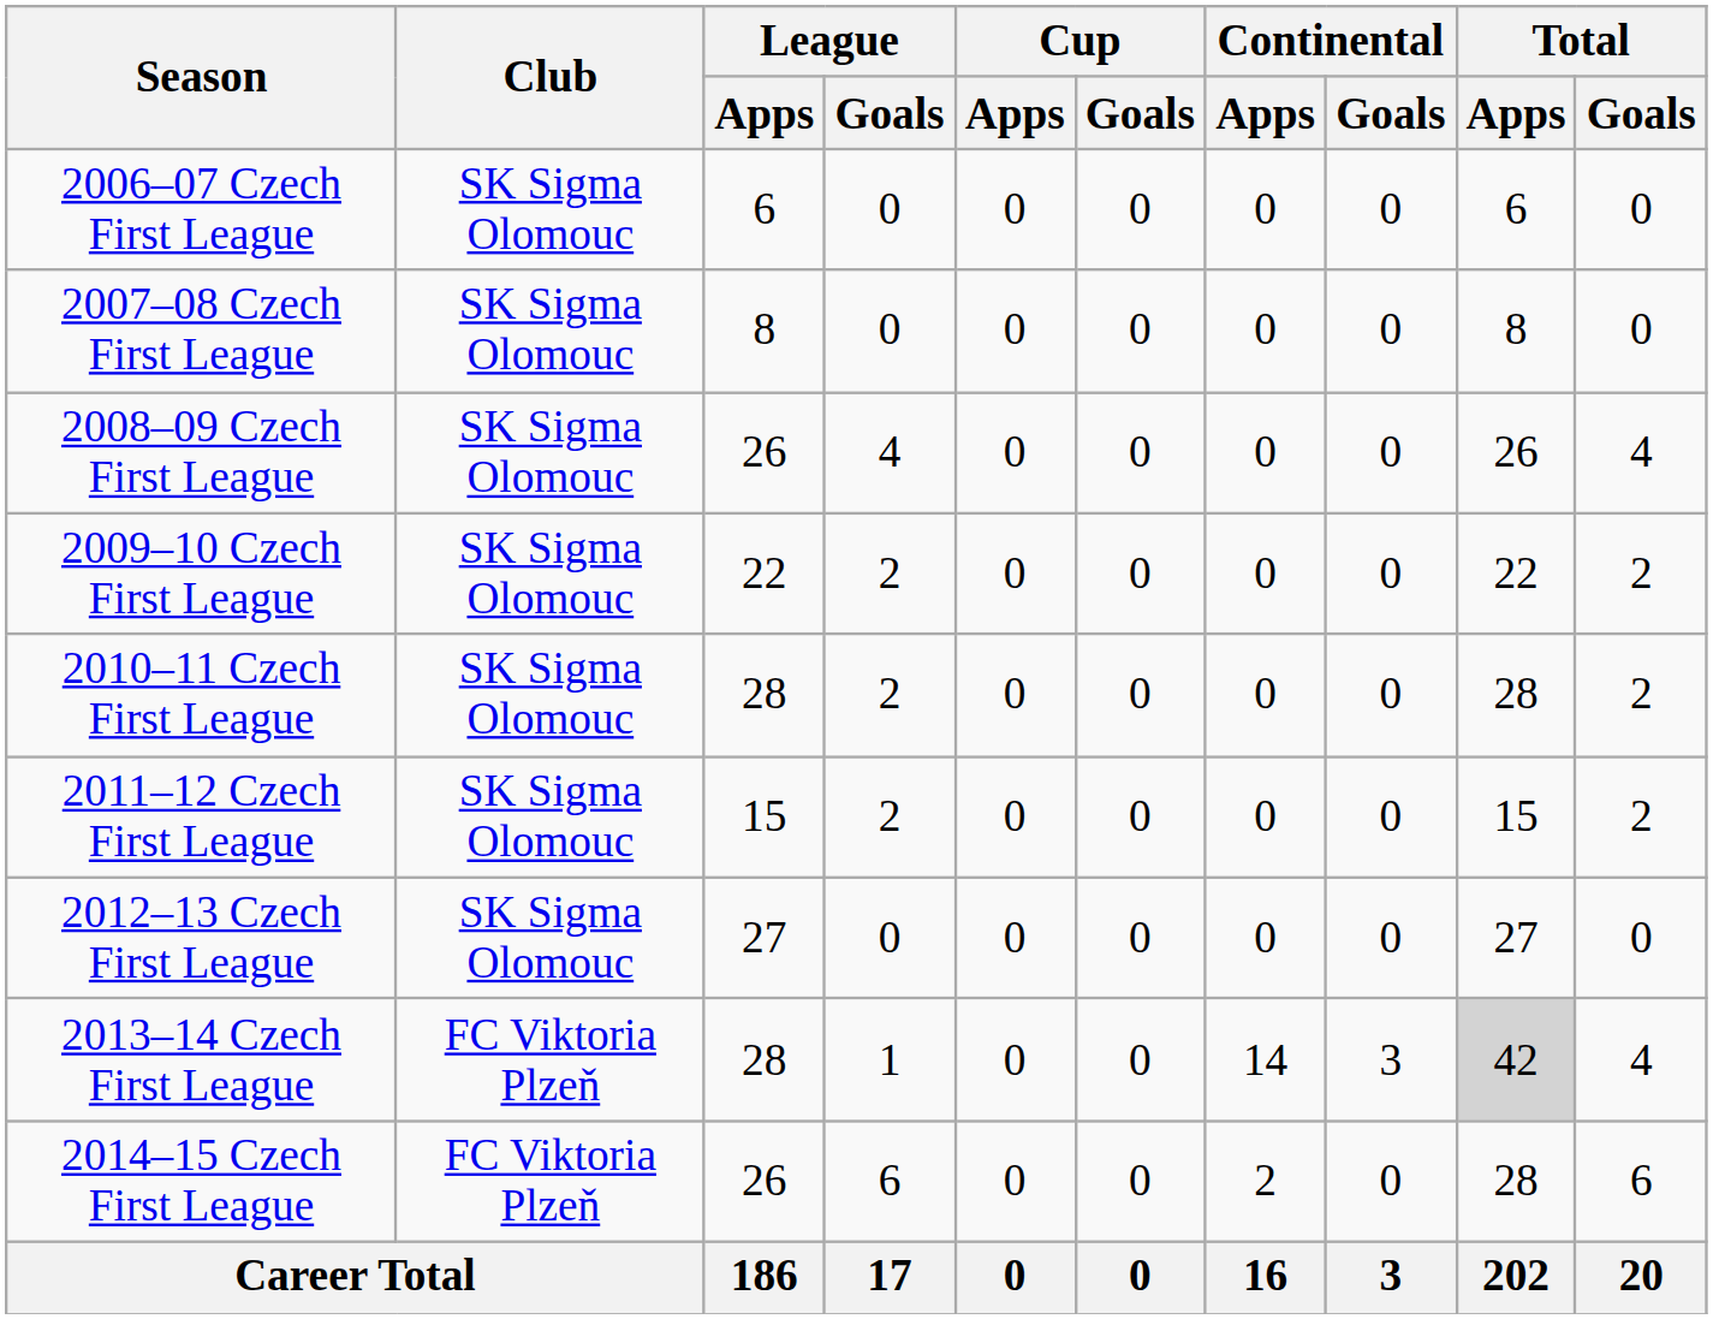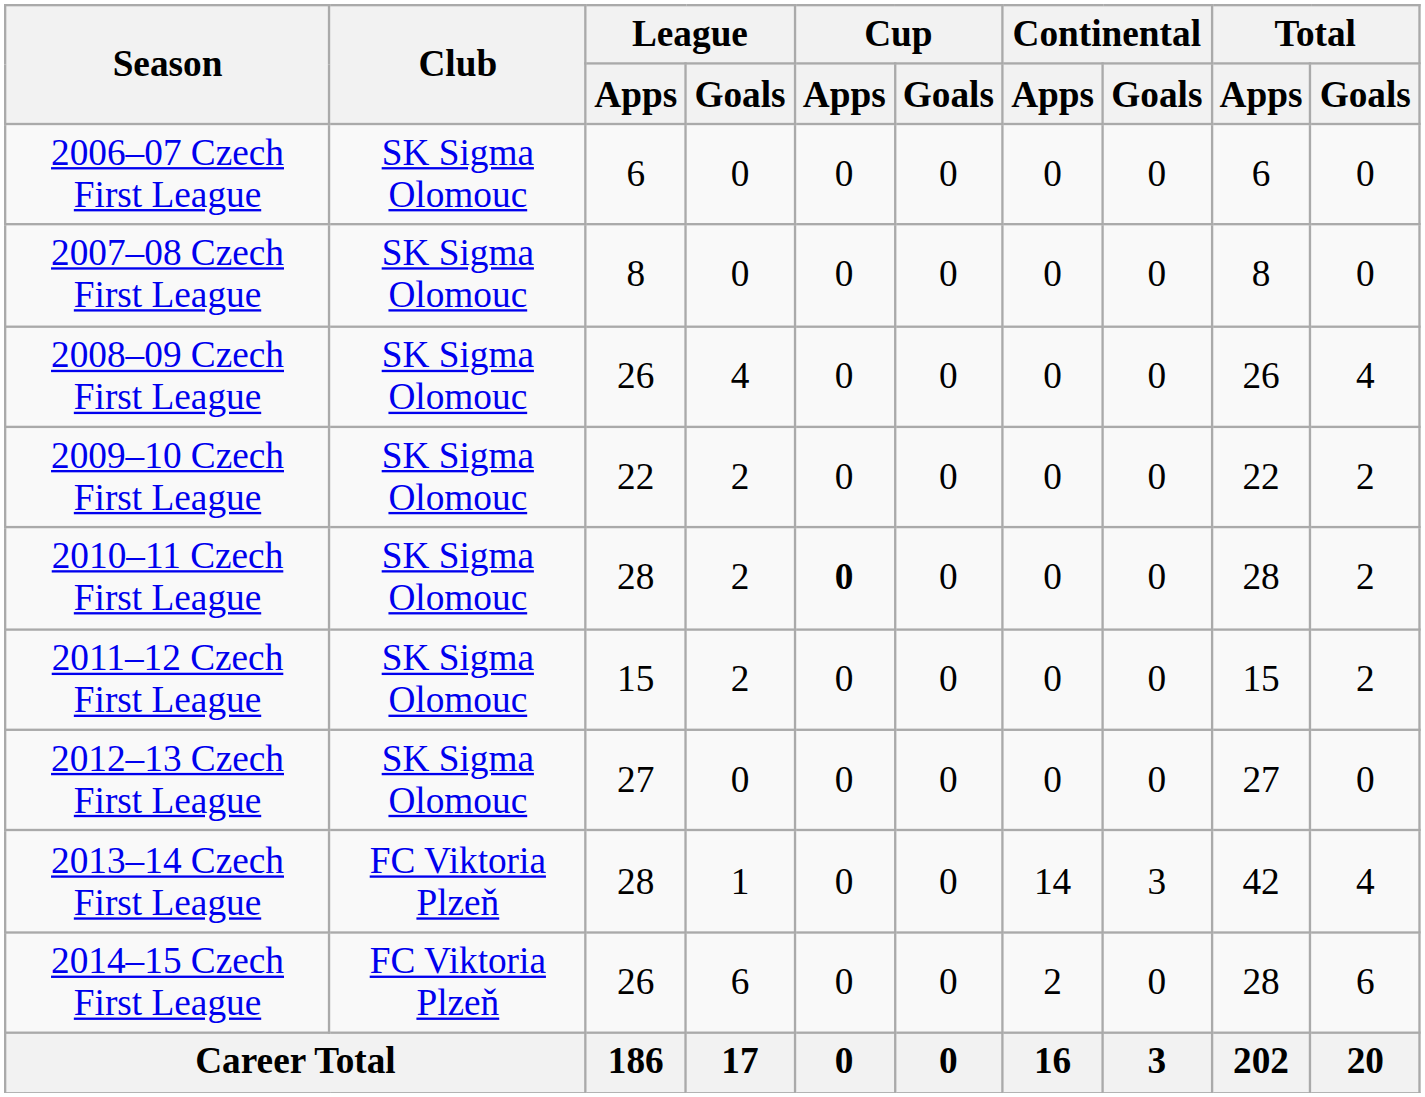2010–11 Czech First League | Cup / Apps: normal -> bold
2013–14 Czech First League | Total / Apps: lightgrey background -> no background
